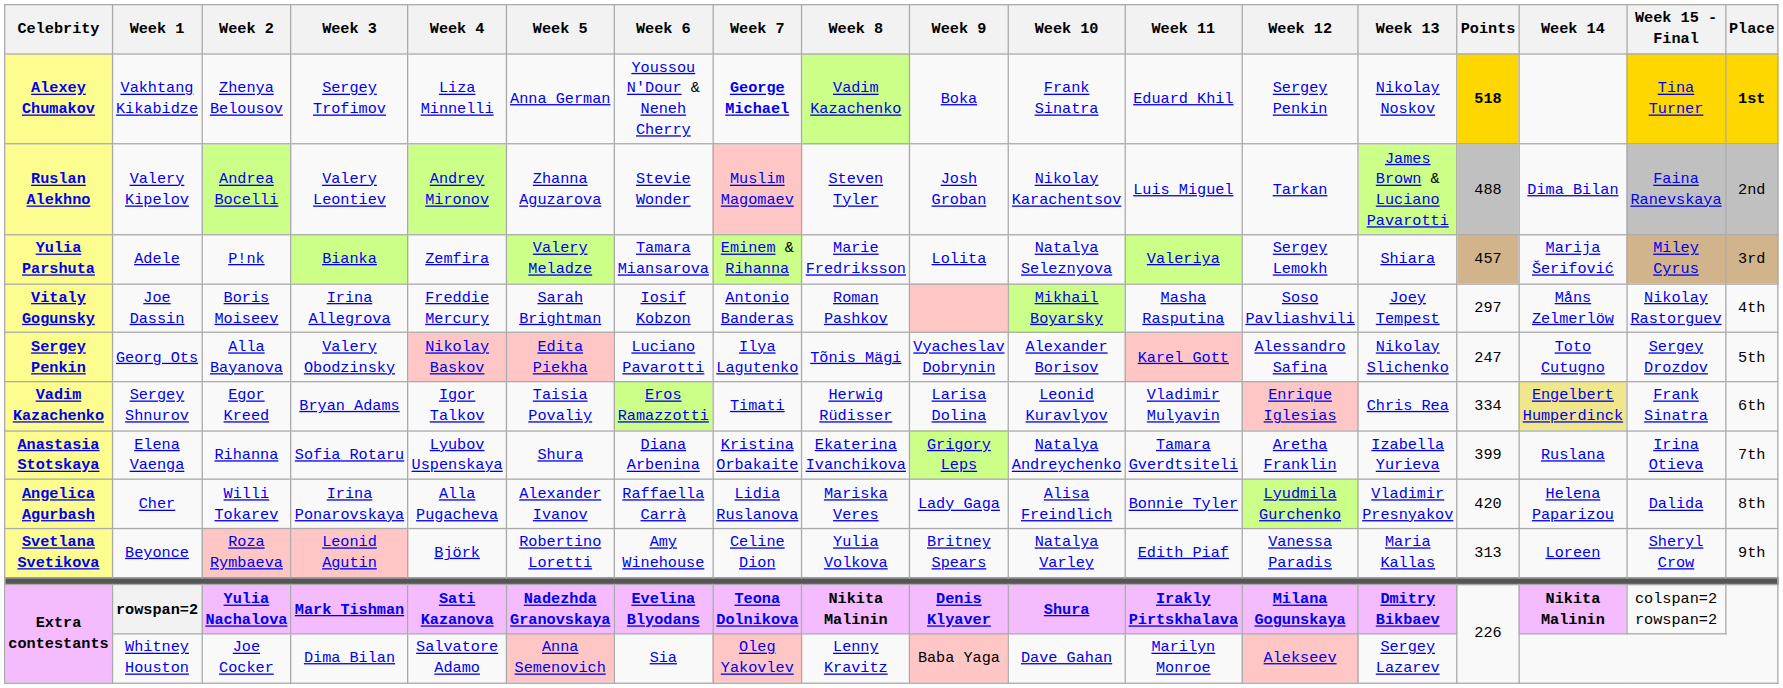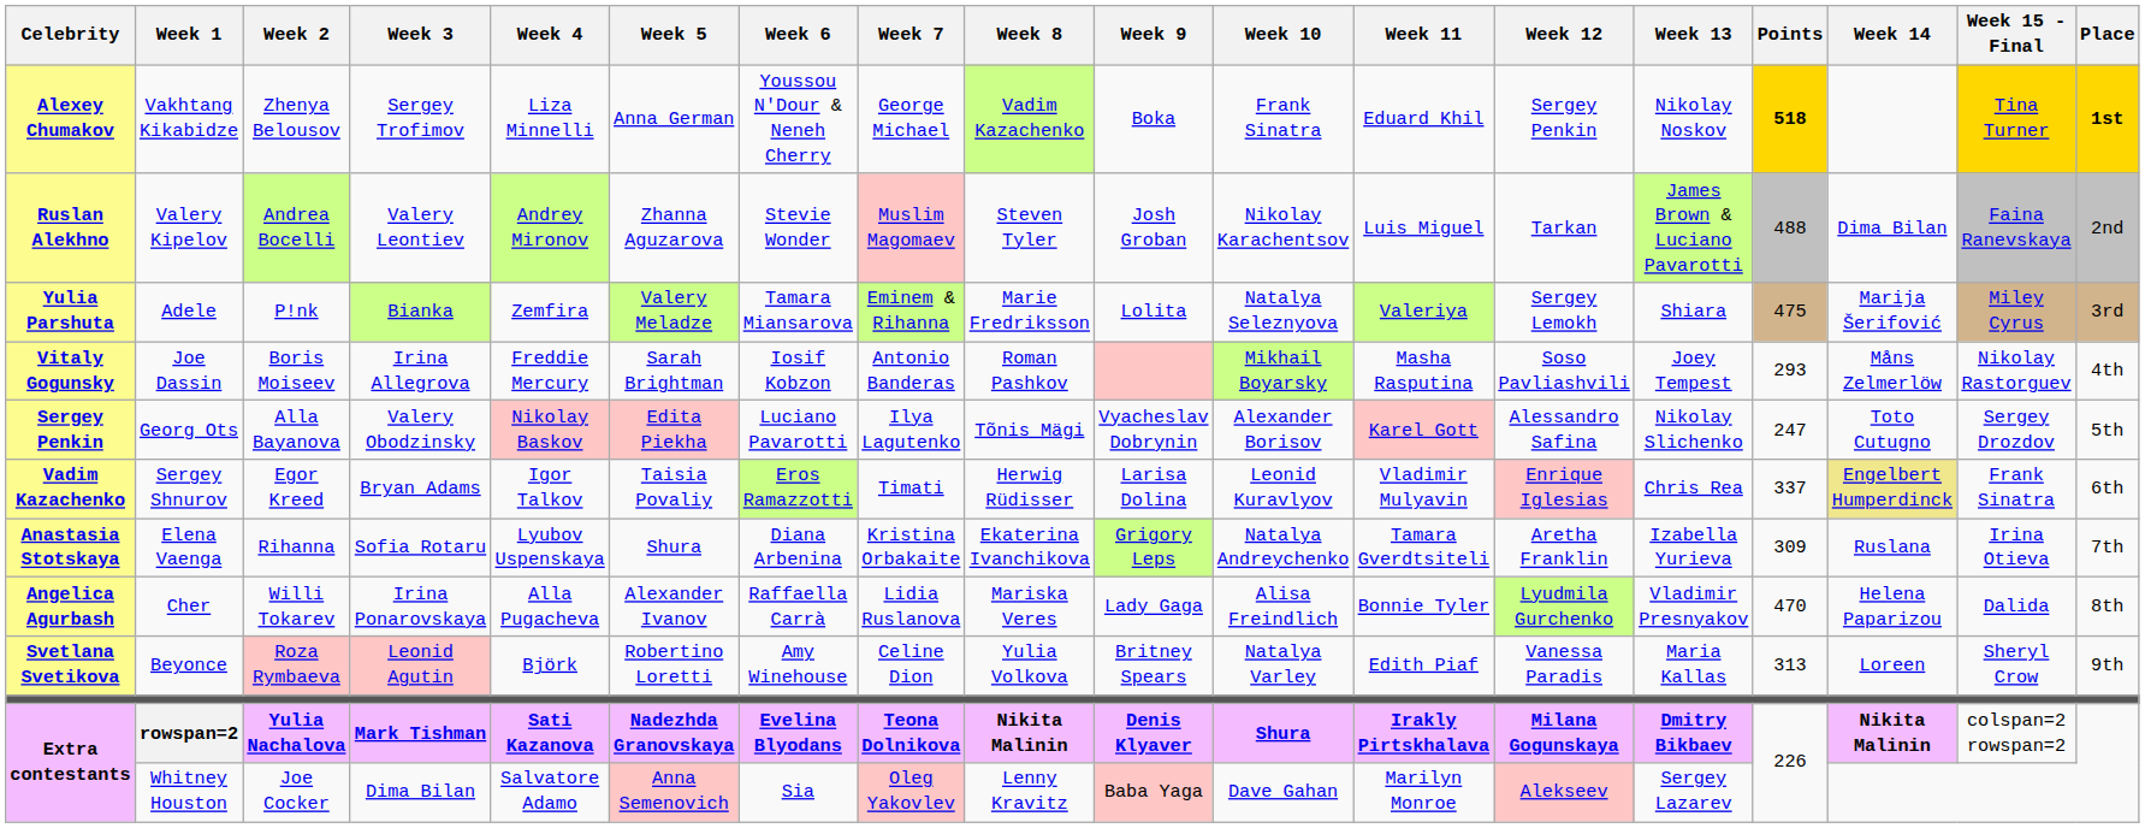Vakhtang Kikabidze | Week 7: bold -> normal
Adele | Points: 457 -> 475
Joe Dassin | Points: 297 -> 293
Sergey Shnurov | Points: 334 -> 337
Elena Vaenga | Points: 399 -> 309
Cher | Points: 420 -> 470
